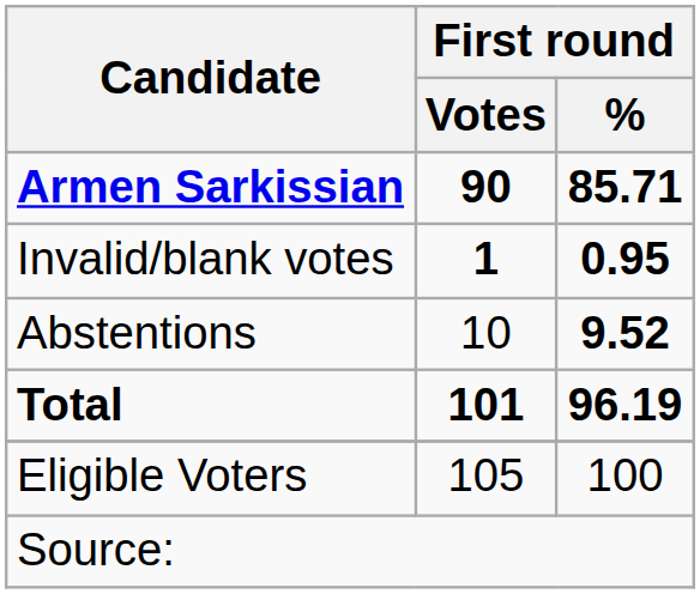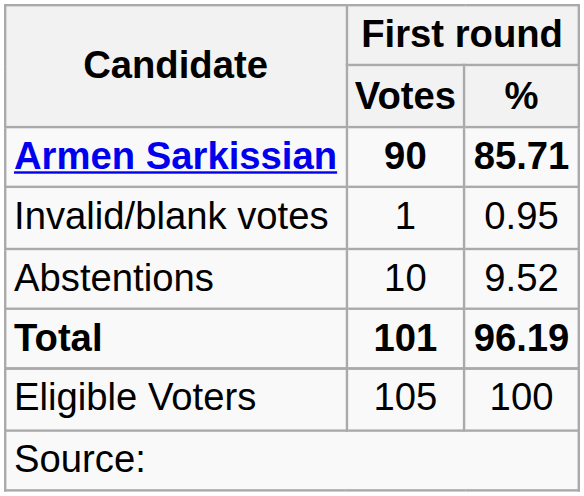Invalid/blank votes | First round / Votes: bold -> normal
Invalid/blank votes | First round / %: bold -> normal
Abstentions | First round / %: bold -> normal
